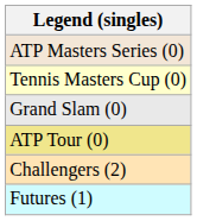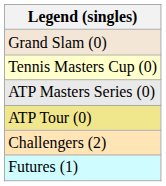row 2 | column 1: ATP Masters Series (0) -> Grand Slam (0)
row 4 | column 1: Grand Slam (0) -> ATP Masters Series (0)
